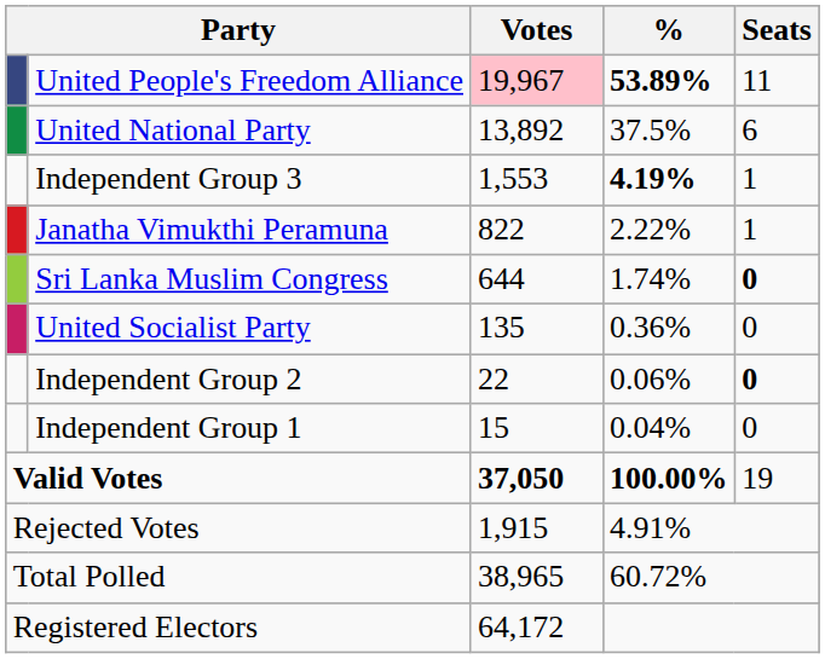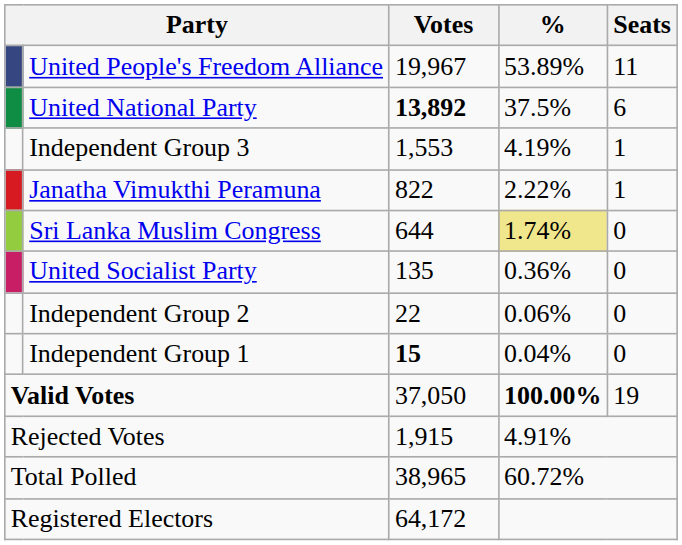United People's Freedom Alliance | Votes: pink background -> no background
United People's Freedom Alliance | %: bold -> normal
United National Party | Votes: normal -> bold
Independent Group 3 | %: bold -> normal
Sri Lanka Muslim Congress | %: no background -> khaki background
Sri Lanka Muslim Congress | Seats: bold -> normal
Independent Group 2 | Seats: bold -> normal
Independent Group 1 | Votes: normal -> bold
Valid Votes | Votes: bold -> normal
